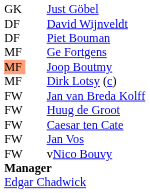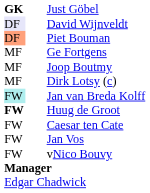Just Göbel | column 1: normal -> bold
David Wijnveldt | column 1: no background -> lavender background
Piet Bouman | column 1: no background -> lightsalmon background
Joop Boutmy | column 1: lightsalmon background -> no background
Jan van Breda Kolff | column 1: no background -> paleturquoise background
Huug de Groot | column 1: normal -> bold
